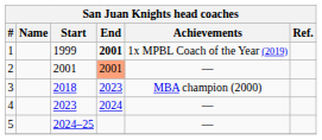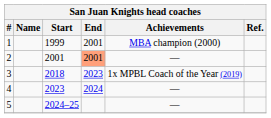1 | End: bold -> normal
1 | Achievements: 1x MPBL Coach of the Year (2019) -> MBA champion (2000)
3 | Achievements: MBA champion (2000) -> 1x MPBL Coach of the Year (2019)
